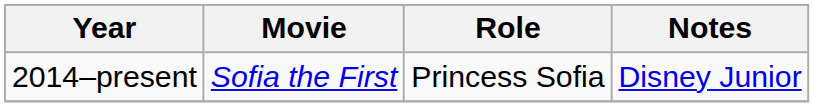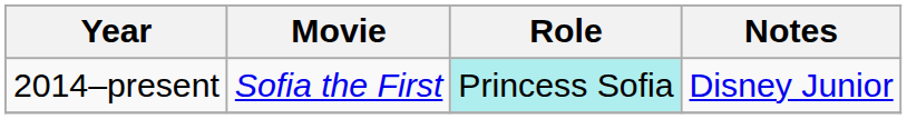2014–present | Role: no background -> paleturquoise background
